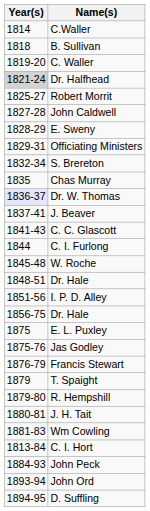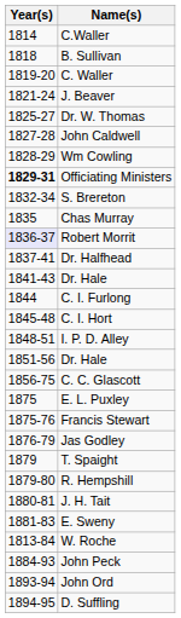row 5 | Year(s): lightgrey background -> no background
row 5 | Name(s): Dr. Halfhead -> J. Beaver
row 6 | Name(s): Robert Morrit -> Dr. W. Thomas
row 8 | Name(s): E. Sweny -> Wm Cowling
row 9 | Year(s): normal -> bold
row 12 | Name(s): Dr. W. Thomas -> Robert Morrit
row 13 | Name(s): J. Beaver -> Dr. Halfhead
row 14 | Name(s): C. C. Glascott -> Dr. Hale
row 16 | Name(s): W. Roche -> C. I. Hort
row 17 | Name(s): Dr. Hale -> I. P. D. Alley
row 18 | Name(s): I. P. D. Alley -> Dr. Hale
row 19 | Name(s): Dr. Hale -> C. C. Glascott
row 21 | Name(s): Jas Godley -> Francis Stewart
row 22 | Name(s): Francis Stewart -> Jas Godley
row 26 | Name(s): Wm Cowling -> E. Sweny
row 27 | Name(s): C. I. Hort -> W. Roche
